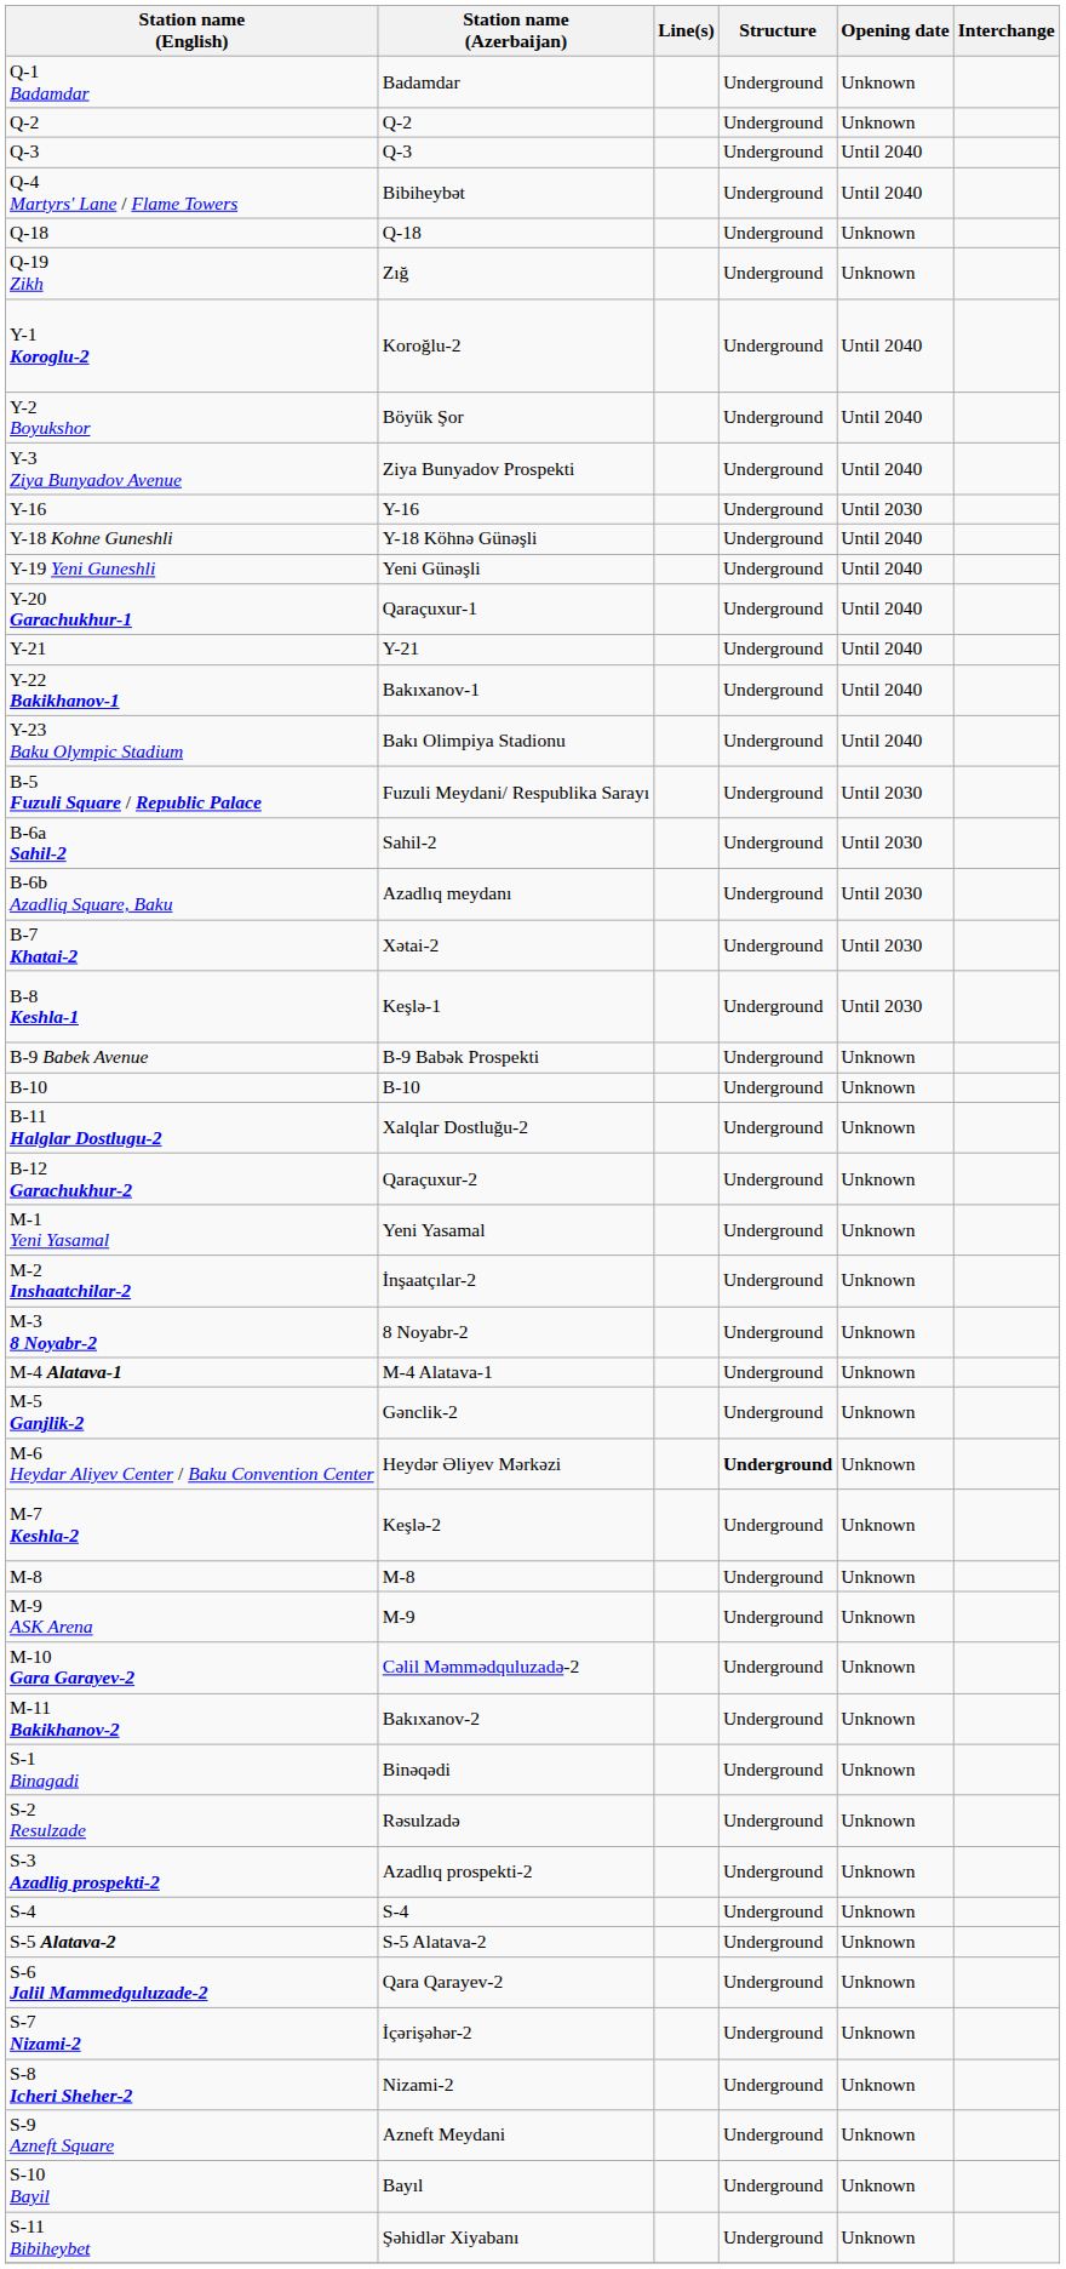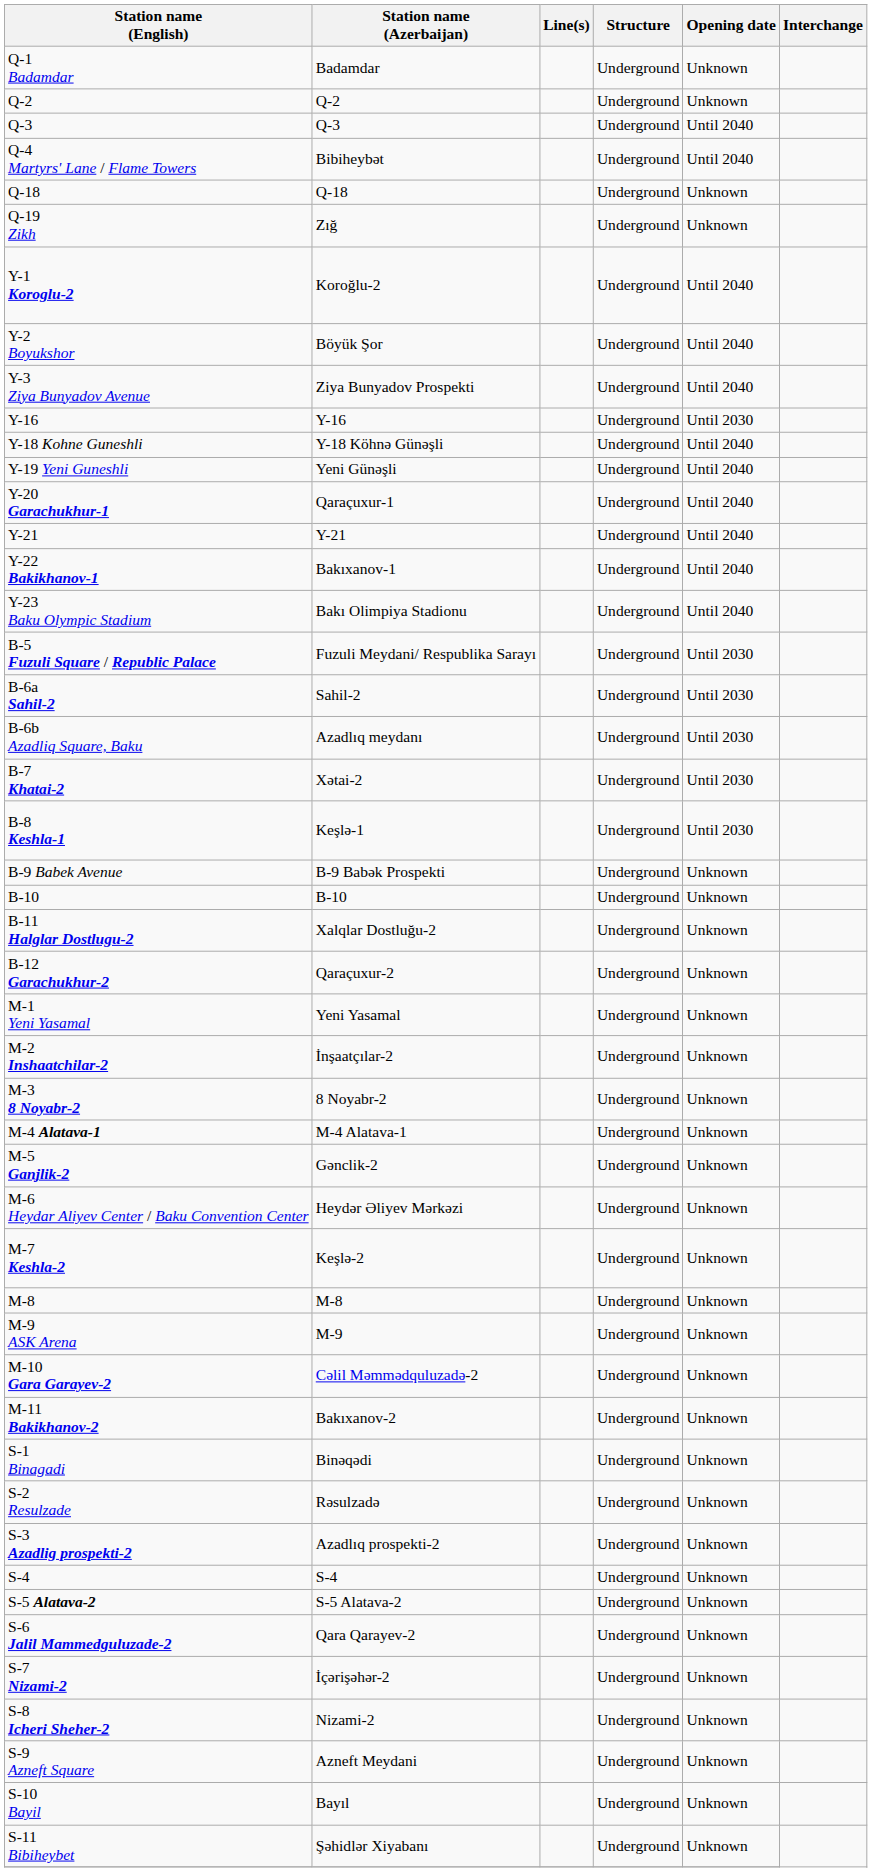M-6 Heydar Aliyev Center / Baku Convention Center | Structure: bold -> normal
